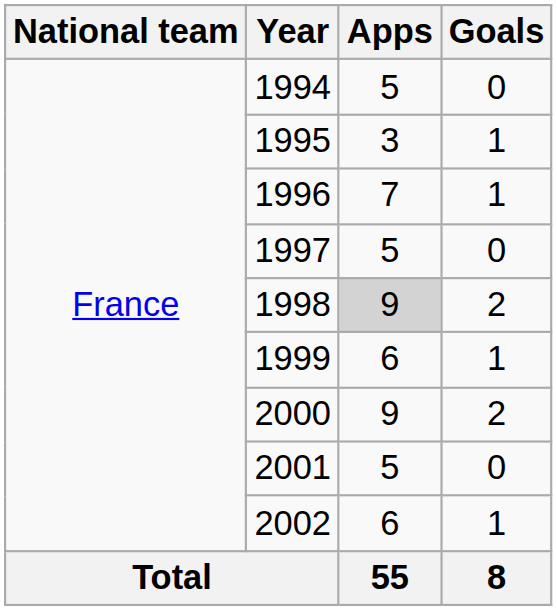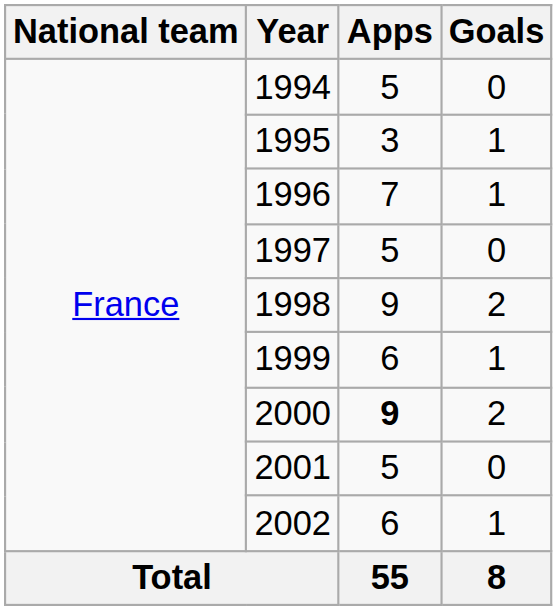1998 | Apps: lightgrey background -> no background
2000 | Apps: normal -> bold
